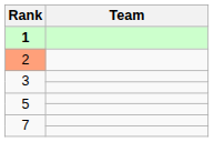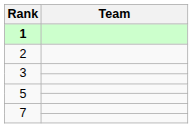row 3 | Rank: lightsalmon background -> no background
